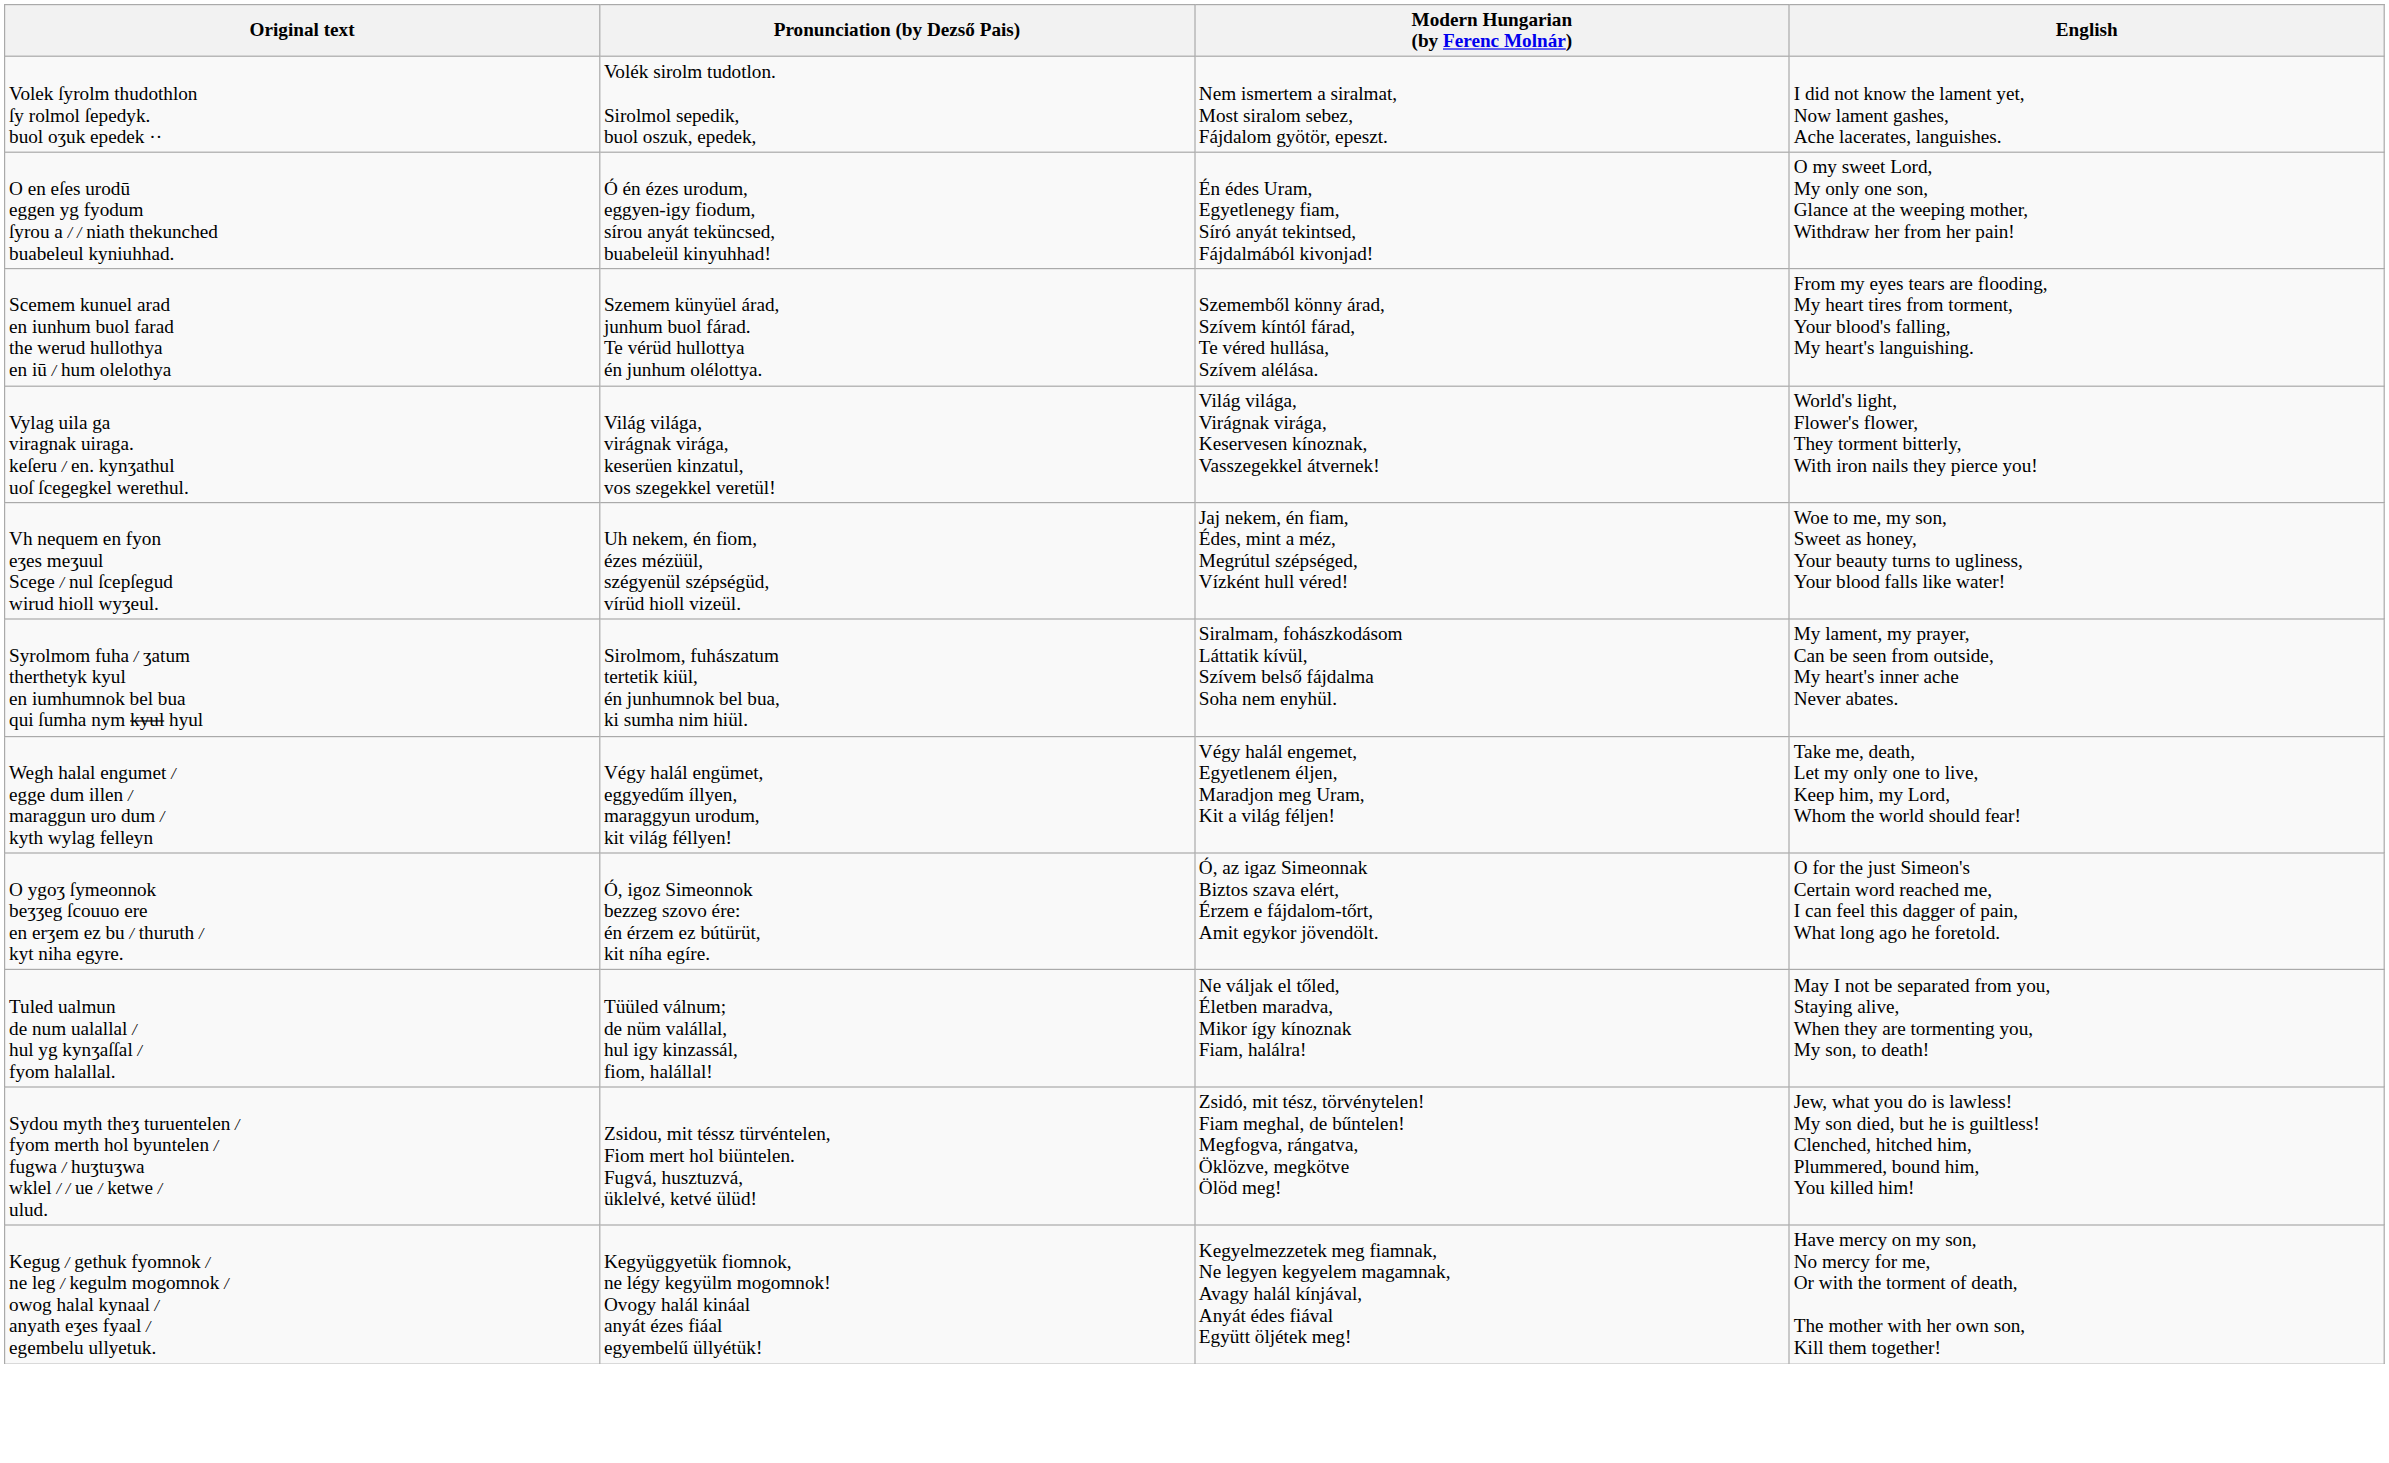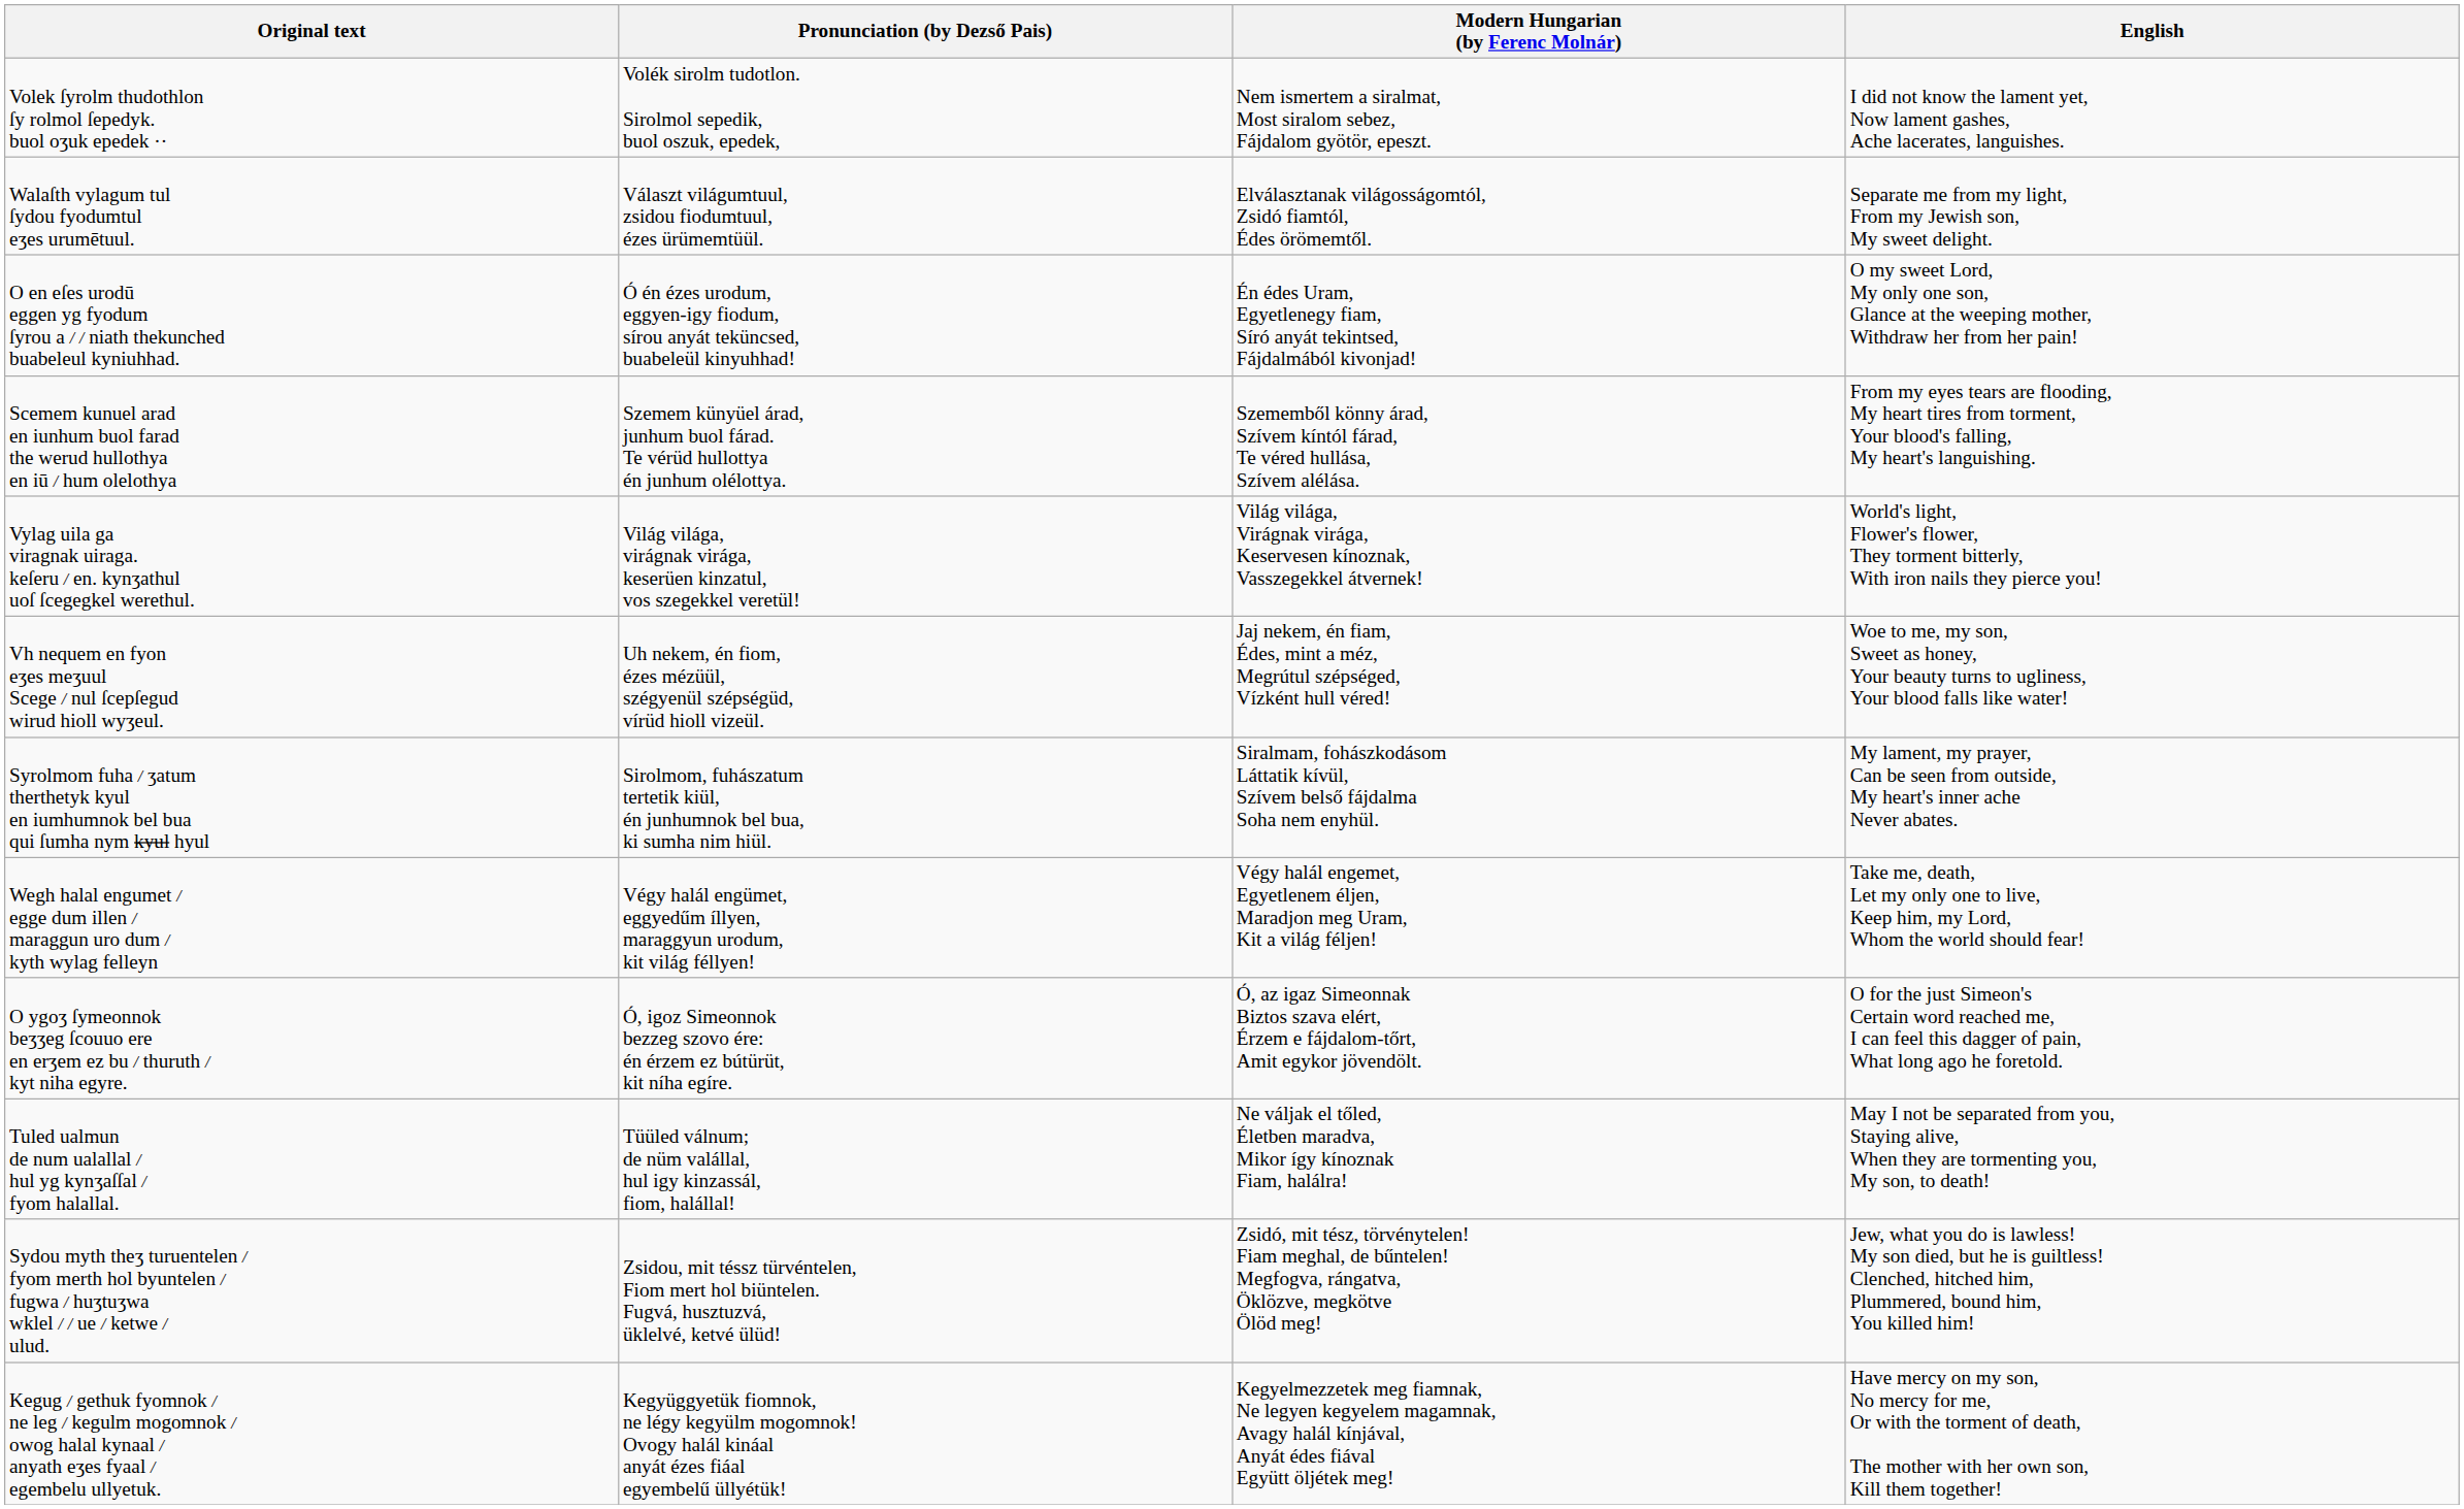+ row: Walaſth vylagum tul ſydou fyodumtul eʒes urumētuul. | Választ világumtuul, zsidou fiodumtuul, ézes ürümemtüül. | Elválasztanak világosságomtól, Zsidó fiamtól, Édes örömemtől. | Separate me from my light, From my Jewish son, My sweet delight.
